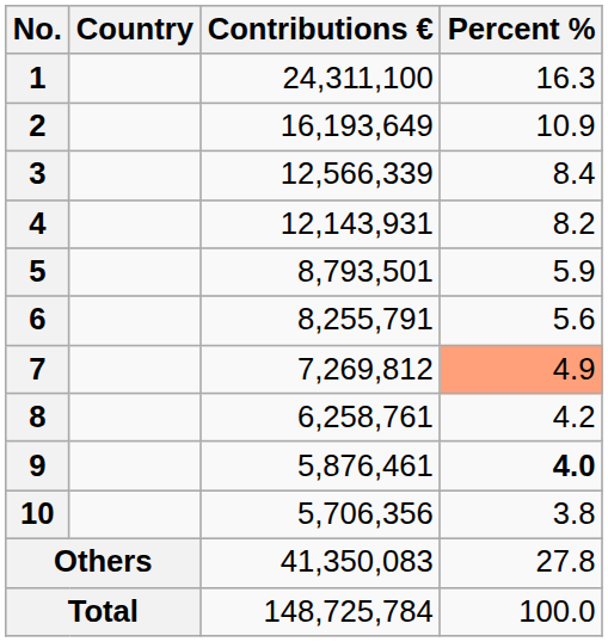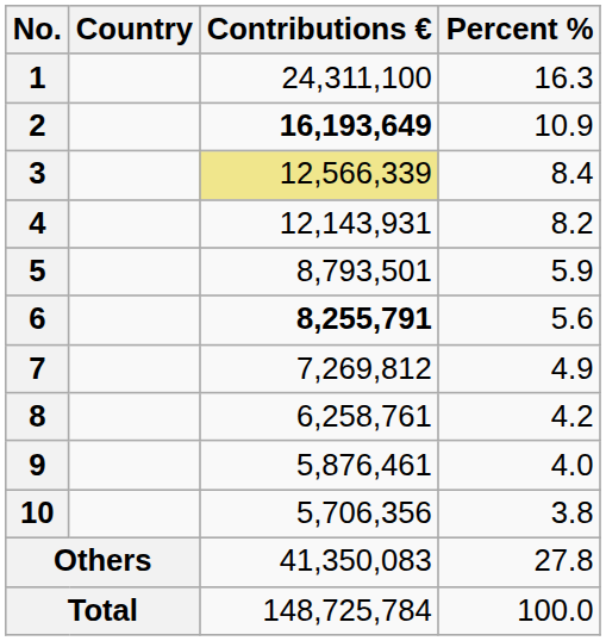2 | Contributions €: normal -> bold
3 | Contributions €: no background -> khaki background
6 | Contributions €: normal -> bold
7 | Percent %: lightsalmon background -> no background
9 | Percent %: bold -> normal
